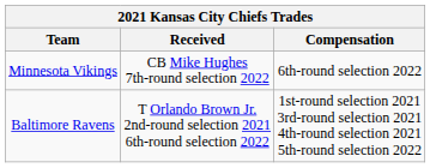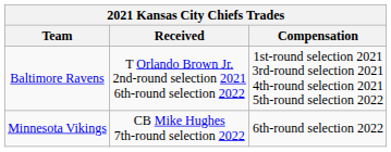rows swapped: Baltimore Ravens <-> Minnesota Vikings
